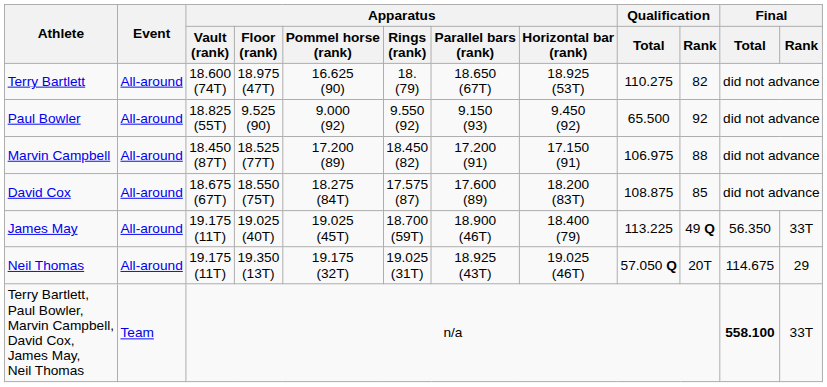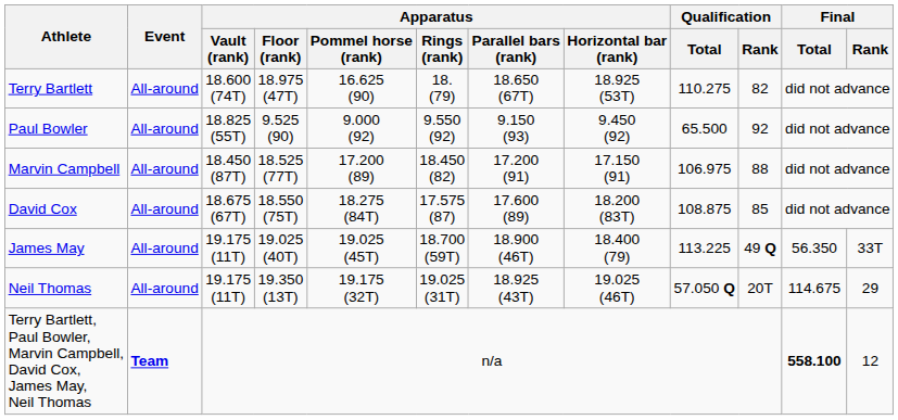row 9 | Event: normal -> bold
row 9 | Final / Rank: 33T -> 12
